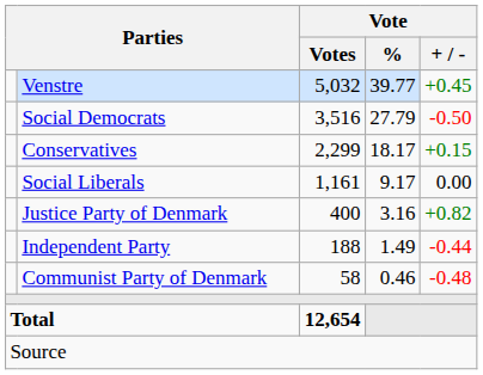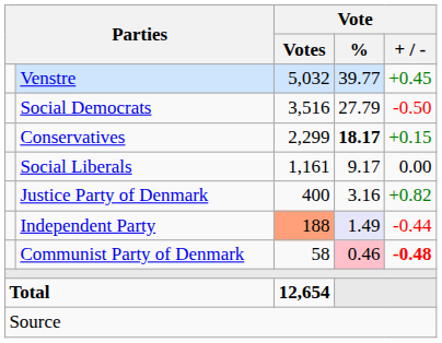Conservatives | Vote / %: normal -> bold
Independent Party | Vote / Votes: no background -> lightsalmon background
Independent Party | Vote / %: no background -> lavender background
Communist Party of Denmark | Vote / %: no background -> pink background
Communist Party of Denmark | Vote / + / -: normal -> bold
